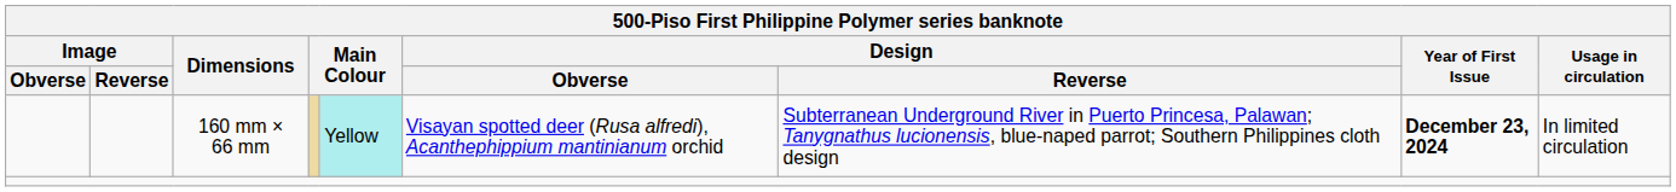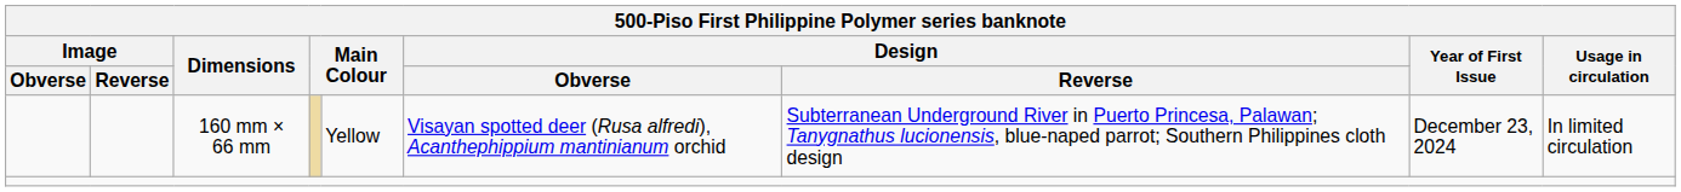160 mm × 66 mm | column 5: paleturquoise background -> no background
160 mm × 66 mm | Year of First Issue: bold -> normal
